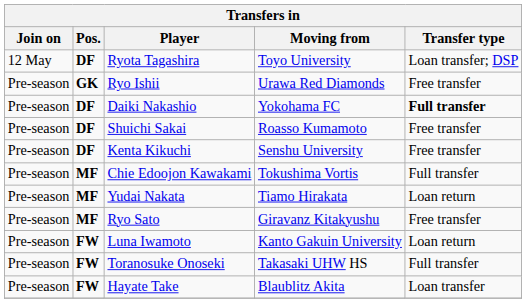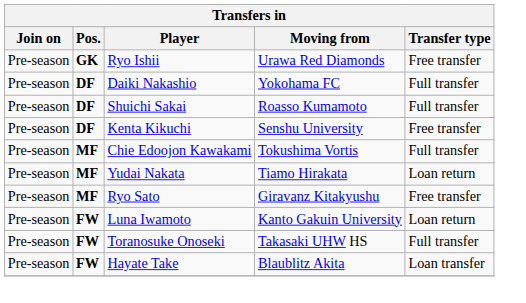- row: 12 May | DF | Ryota Tagashira | Toyo University | Loan transfer; DSP
Daiki Nakashio | Transfer type: bold -> normal
Shuichi Sakai | Transfer type: Free transfer -> Full transfer
